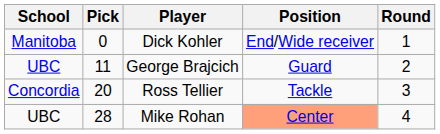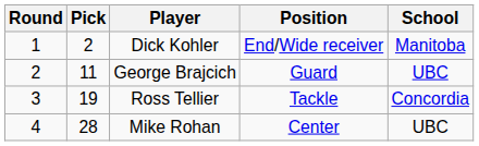columns swapped: Round <-> School
Dick Kohler | Pick: 0 -> 2
Ross Tellier | Pick: 20 -> 19
Mike Rohan | Position: lightsalmon background -> no background
